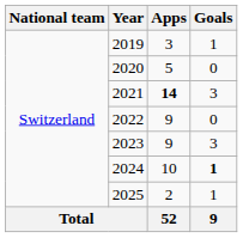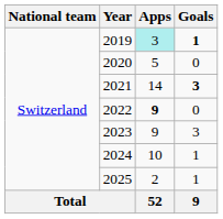2019 | Apps: no background -> paleturquoise background
2019 | Goals: normal -> bold
2021 | Apps: bold -> normal
2021 | Goals: normal -> bold
2022 | Apps: normal -> bold
2024 | Goals: bold -> normal
